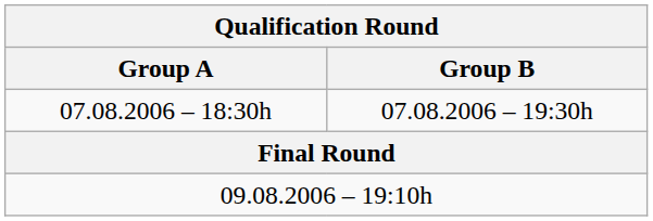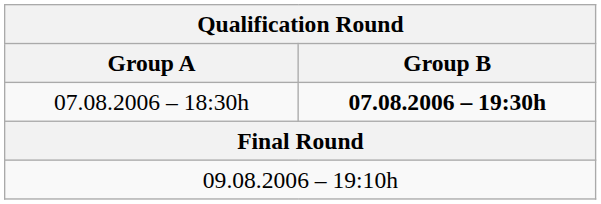07.08.2006 – 18:30h | Group B: normal -> bold
